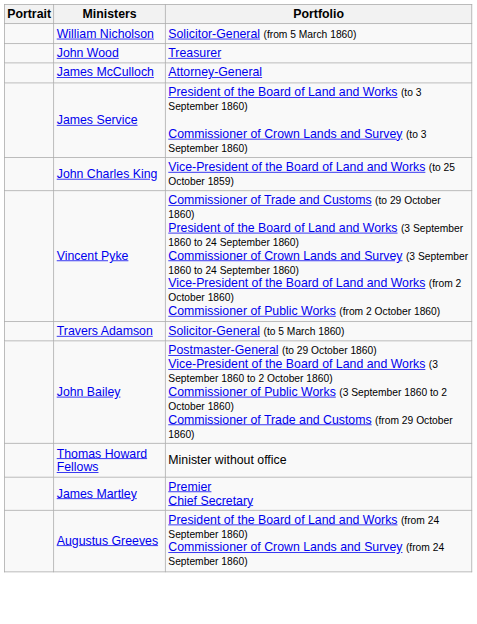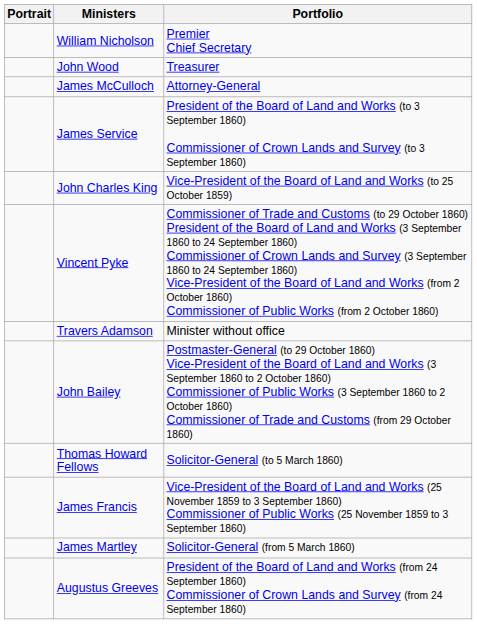William Nicholson | Portfolio: Solicitor-General (from 5 March 1860) -> Premier Chief Secretary
Travers Adamson | Portfolio: Solicitor-General (to 5 March 1860) -> Minister without office
Thomas Howard Fellows | Portfolio: Minister without office -> Solicitor-General (to 5 March 1860)
+ row: James Francis | Vice-President of the Board of Land and Works (25 November 1859 to 3 September 1860) Commissioner of Public Works (25 November 1859 to 3 September 1860)
James Martley | Portfolio: Premier Chief Secretary -> Solicitor-General (from 5 March 1860)
